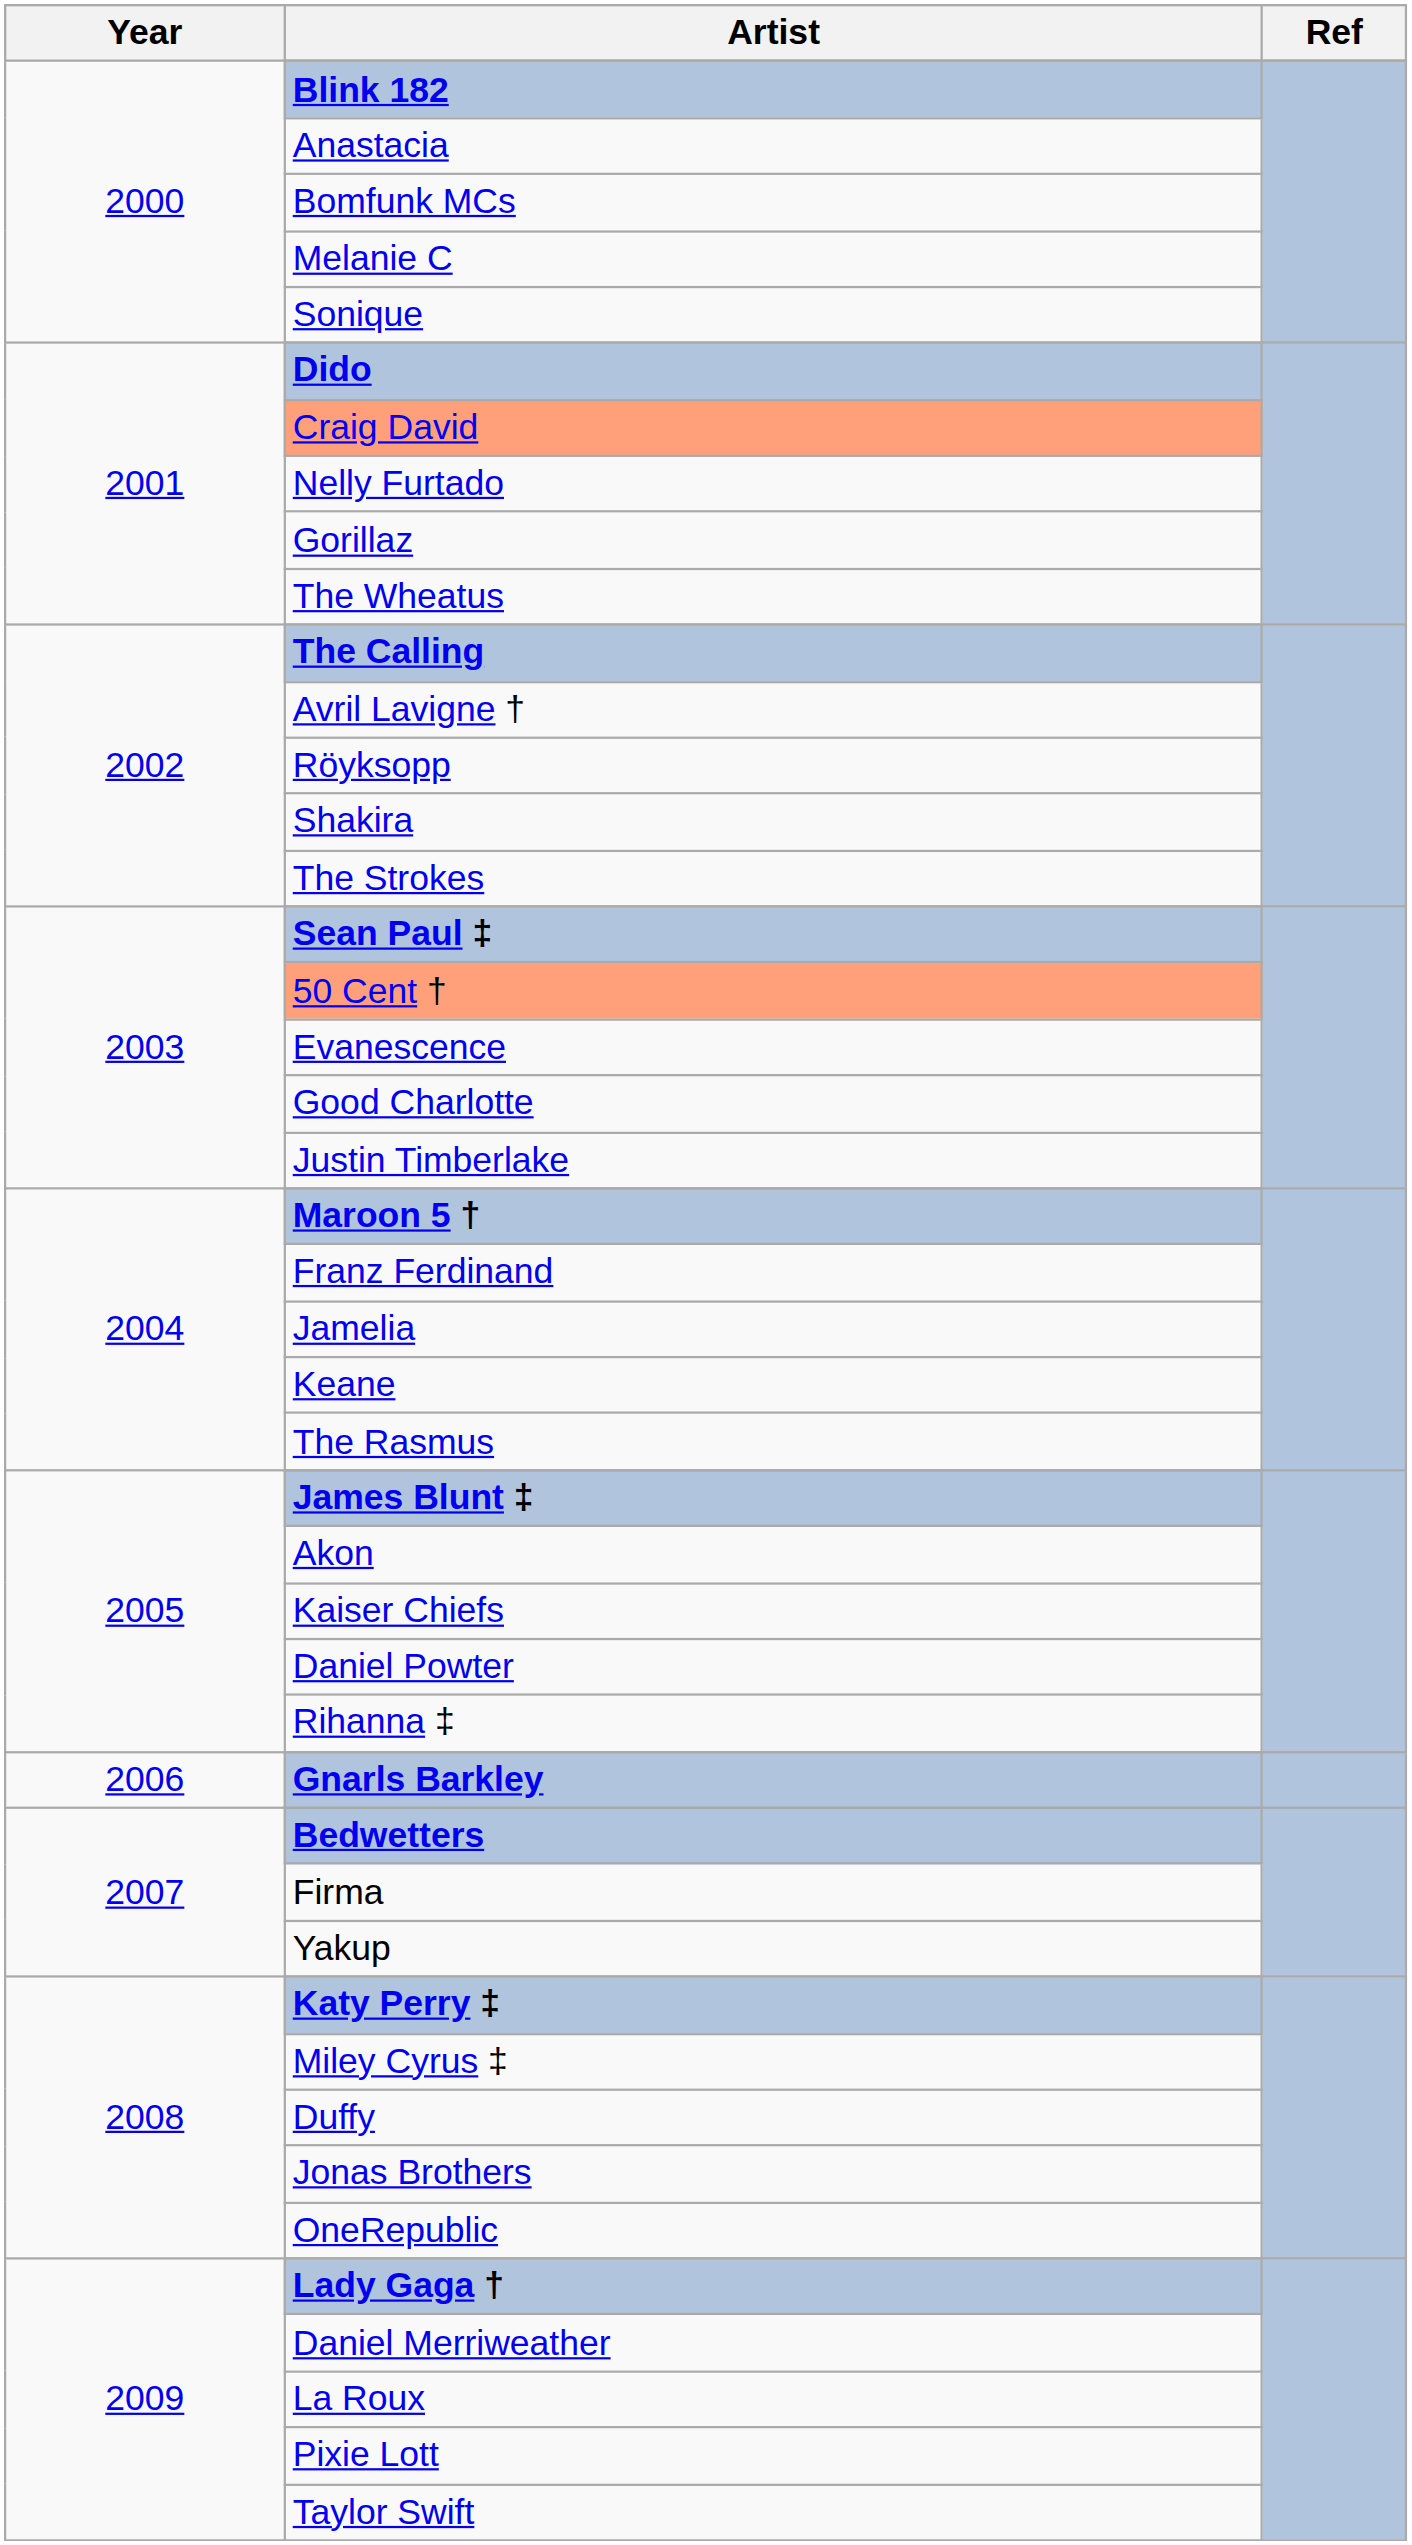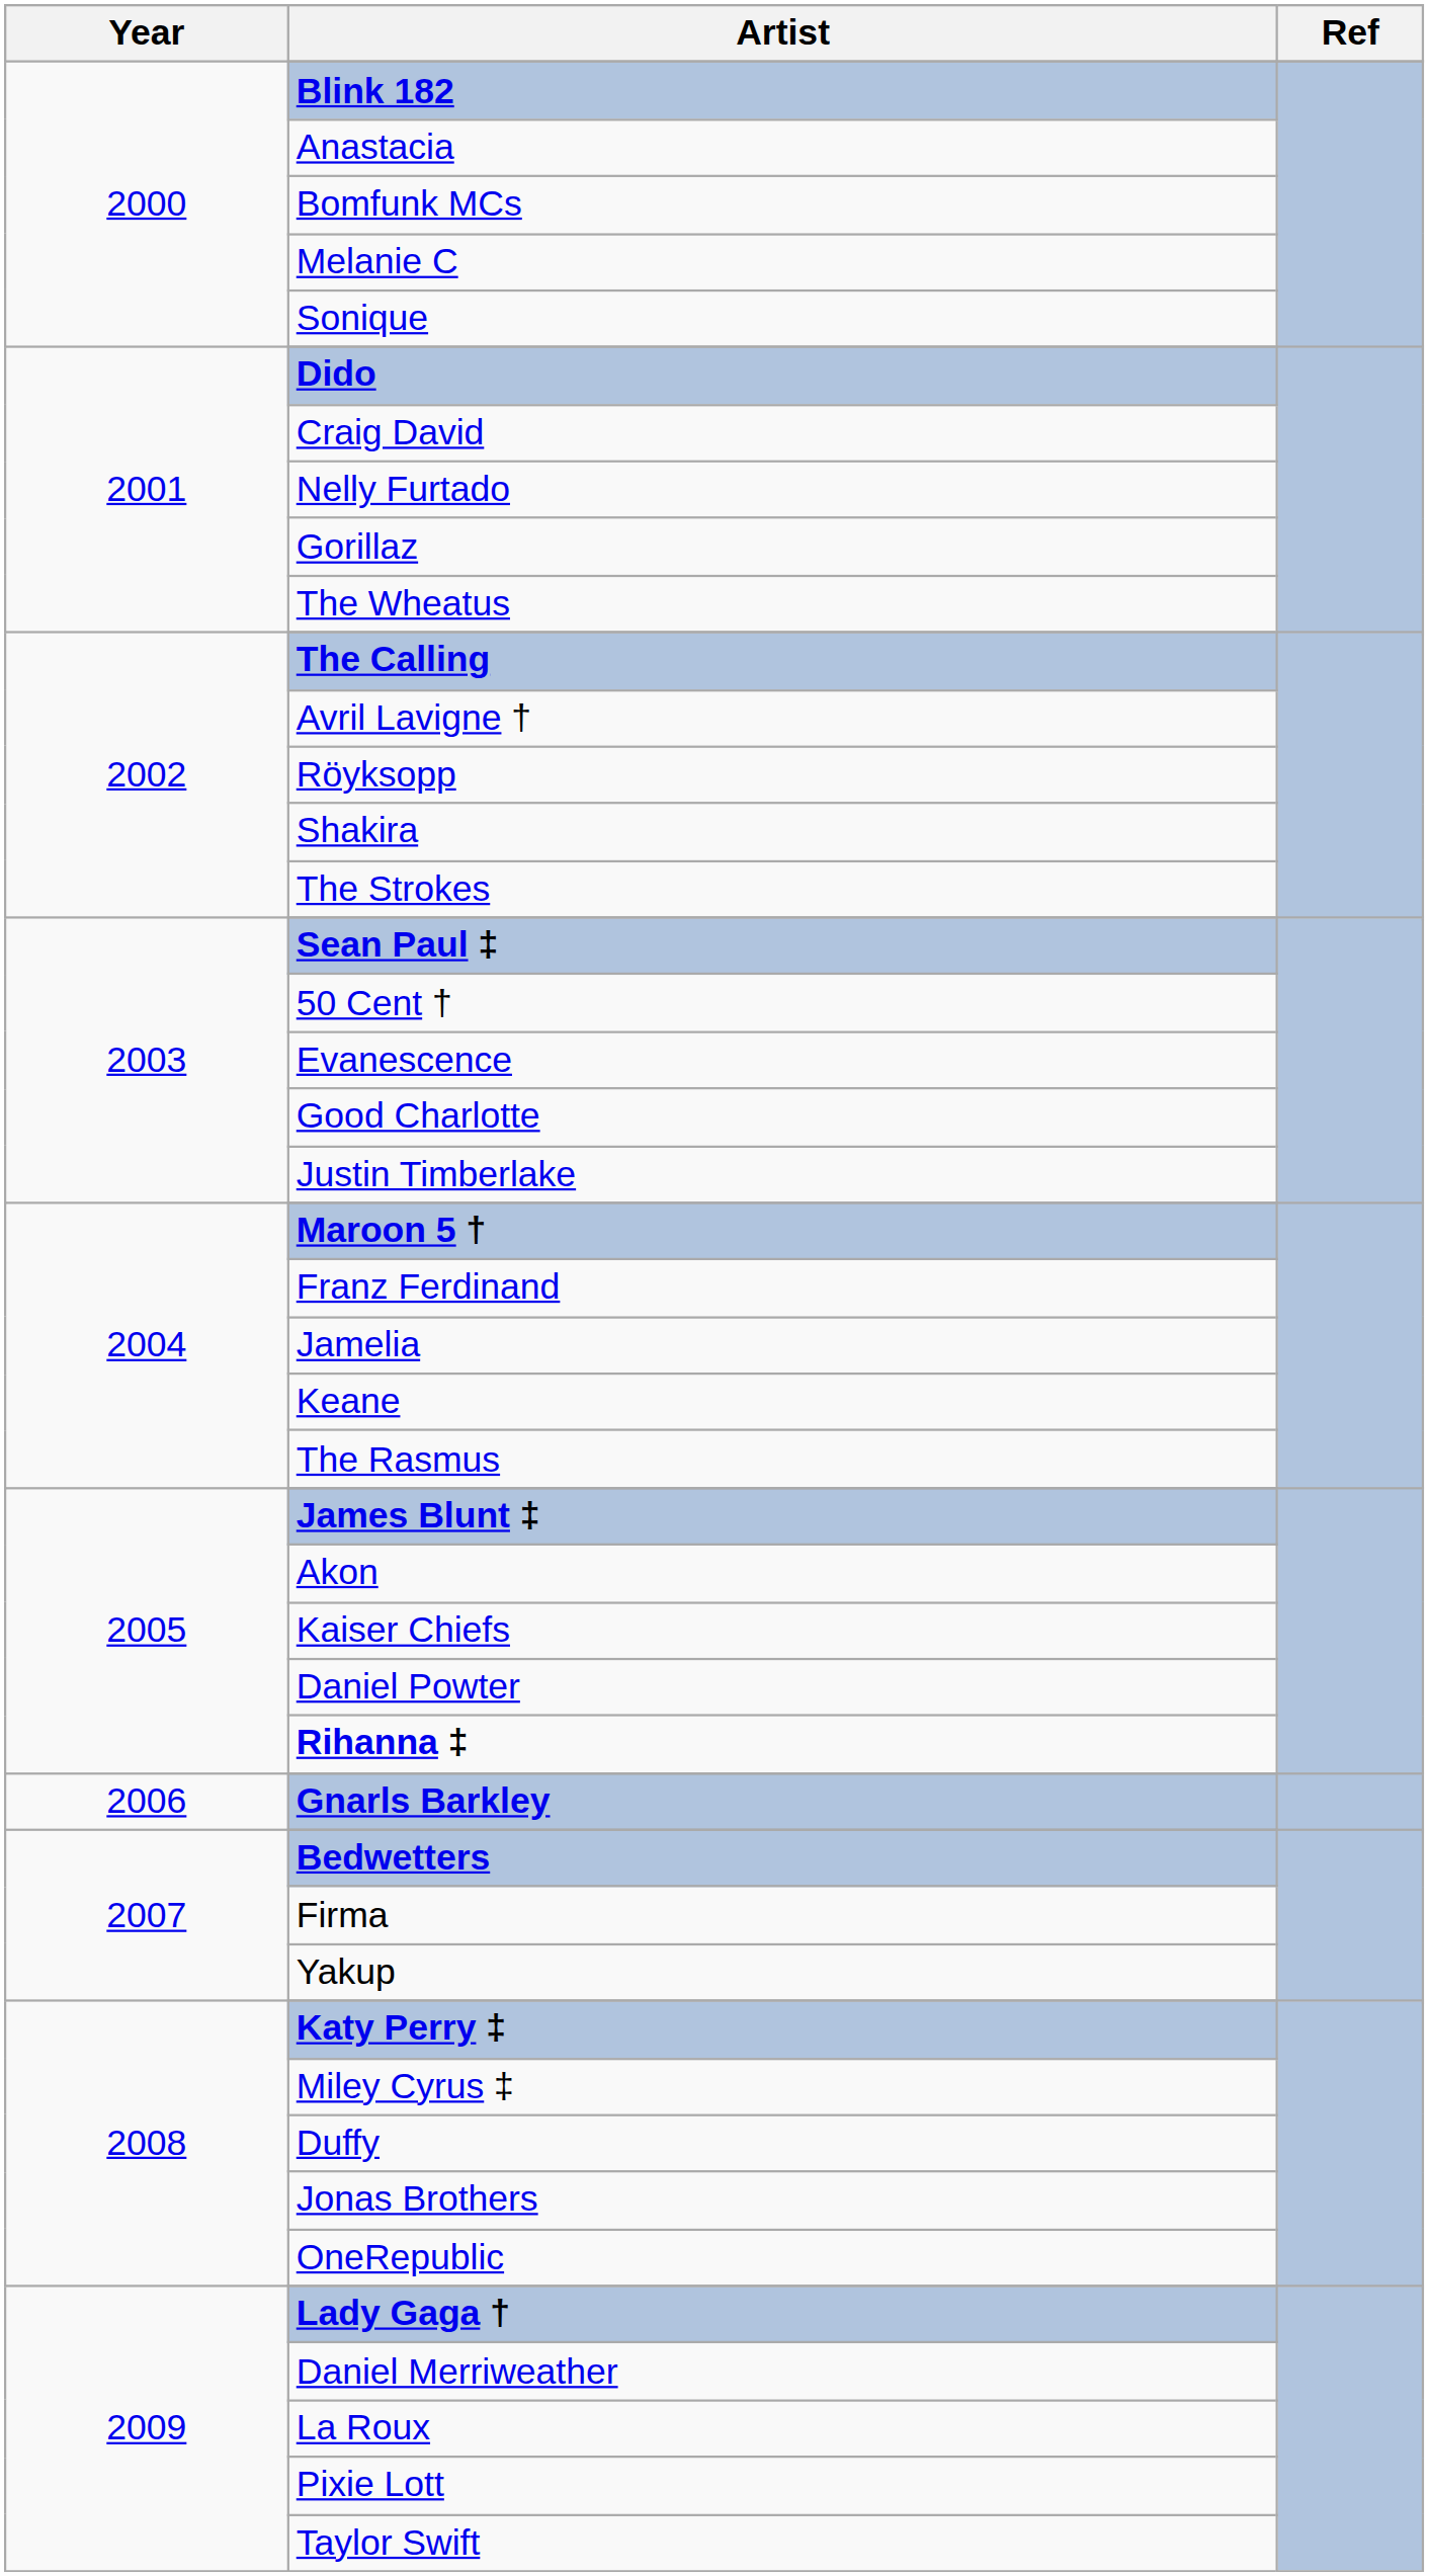Craig David | Artist: lightsalmon background -> no background
50 Cent † | Artist: lightsalmon background -> no background
Rihanna ‡ | Artist: normal -> bold
